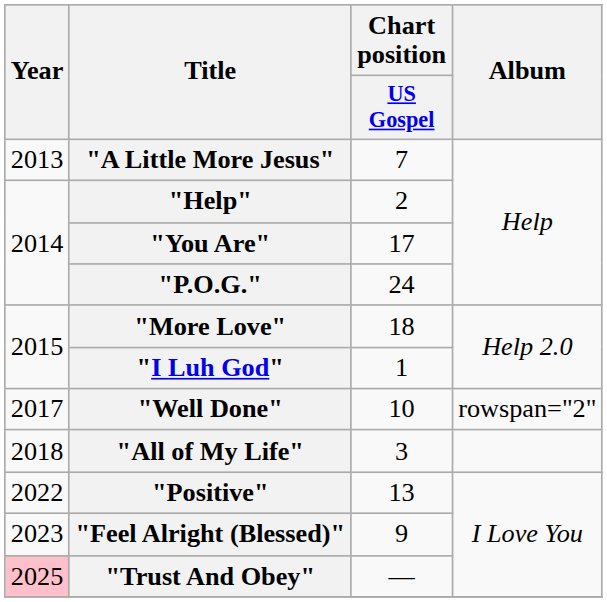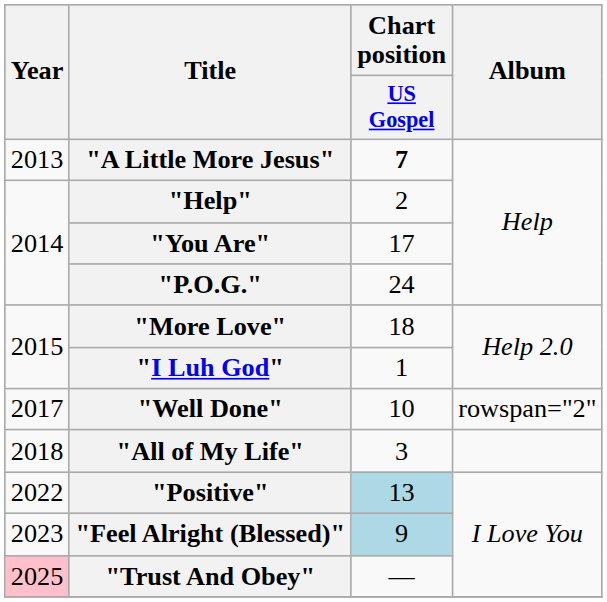"A Little More Jesus" | Chart position / US Gospel: normal -> bold
"Positive" | Chart position / US Gospel: no background -> lightblue background
"Feel Alright (Blessed)" | Chart position / US Gospel: no background -> lightblue background
